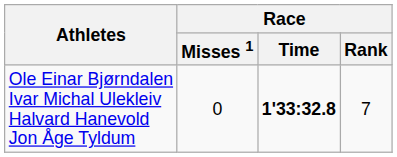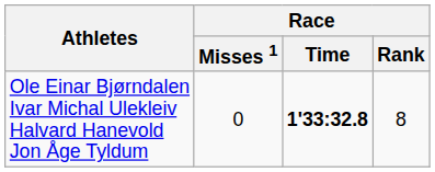row 3 | Race / Rank: 7 -> 8
